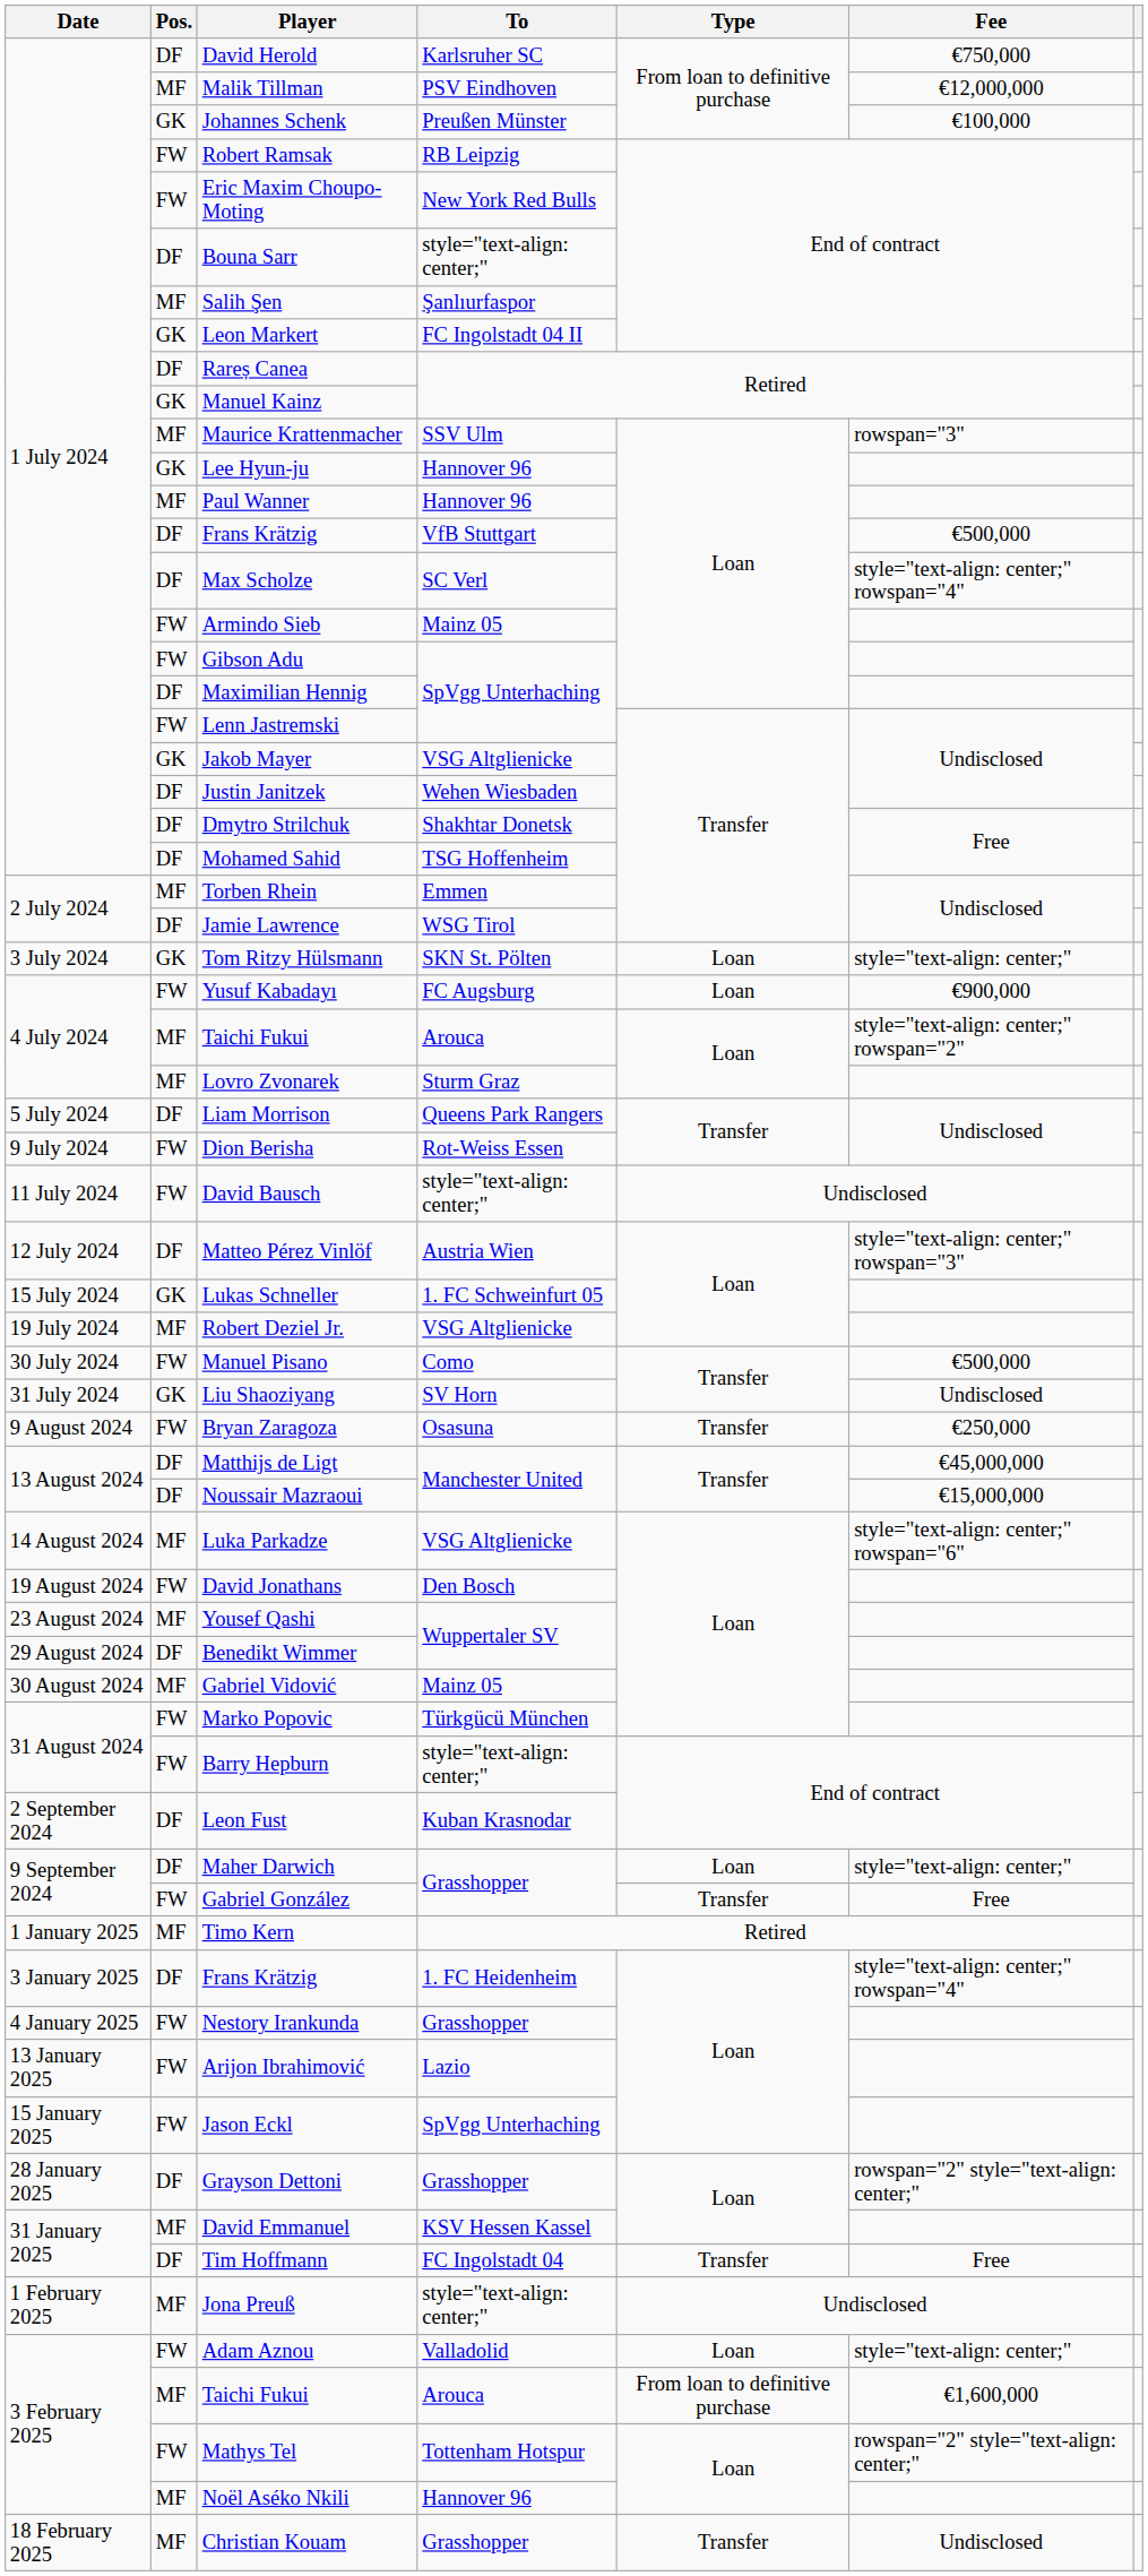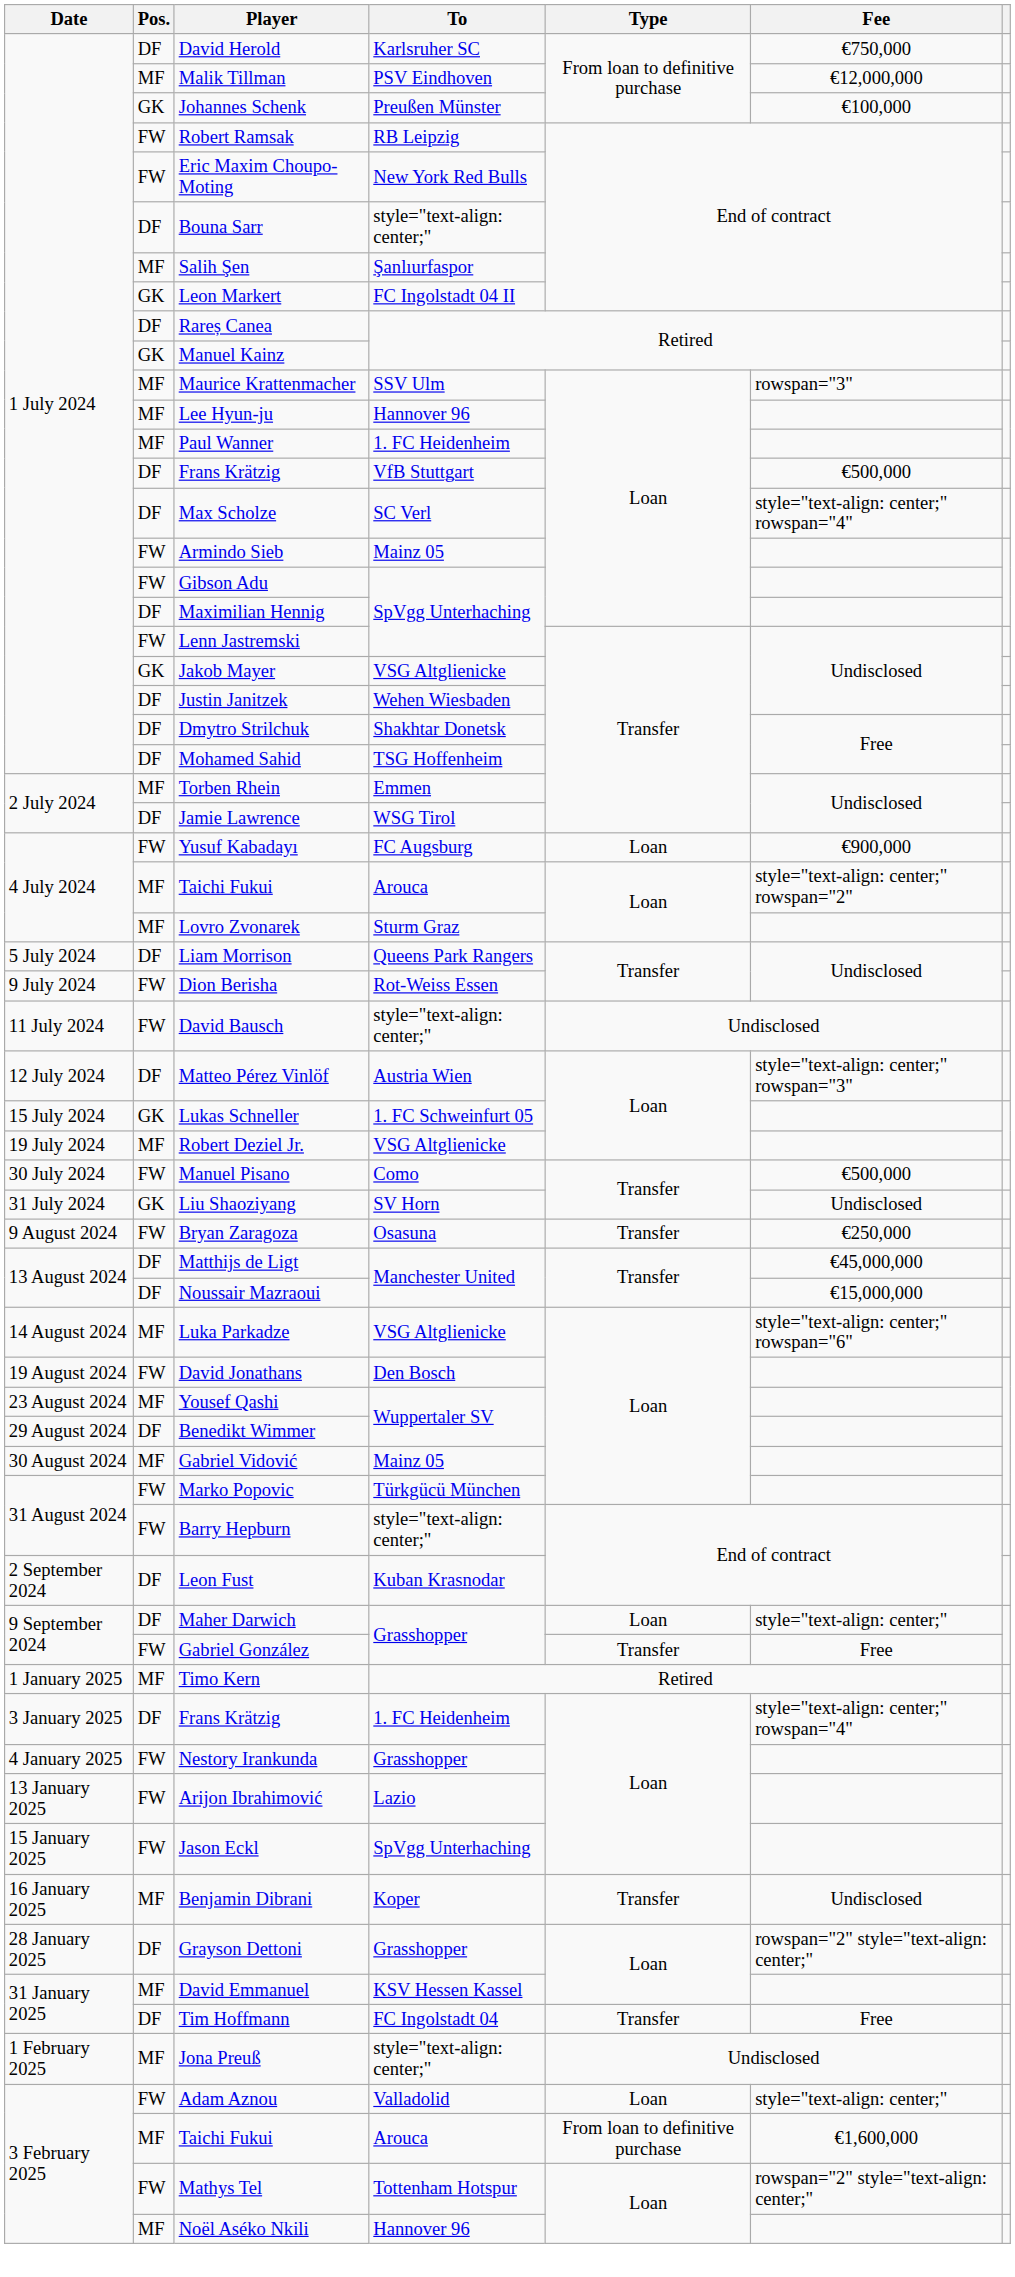Lee Hyun-ju | Pos.: GK -> MF
Paul Wanner | To: Hannover 96 -> 1. FC Heidenheim
- row: 3 July 2024 | GK | Tom Ritzy Hülsmann | SKN St. Pölten | Loan | style="text-align: center;"
+ row: 16 January 2025 | MF | Benjamin Dibrani | Koper | Transfer | Undisclosed
- row: 18 February 2025 | MF | Christian Kouam | Grasshopper | Transfer | Undisclosed
